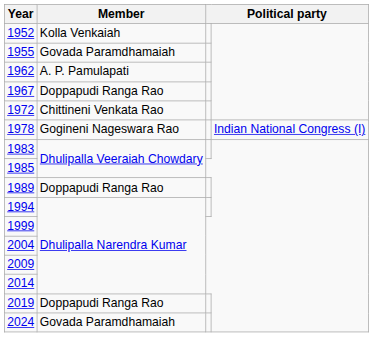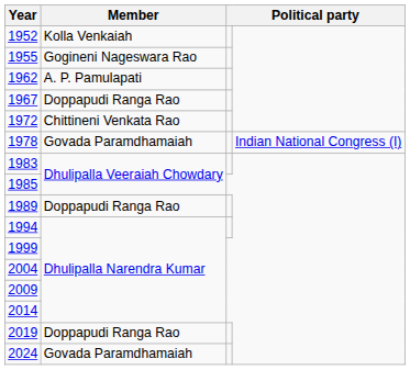1955 | Member: Govada Paramdhamaiah -> Gogineni Nageswara Rao
1978 | Member: Gogineni Nageswara Rao -> Govada Paramdhamaiah
